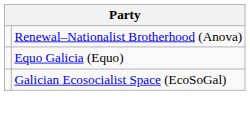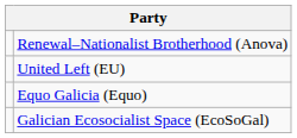+ row: United Left (EU)
